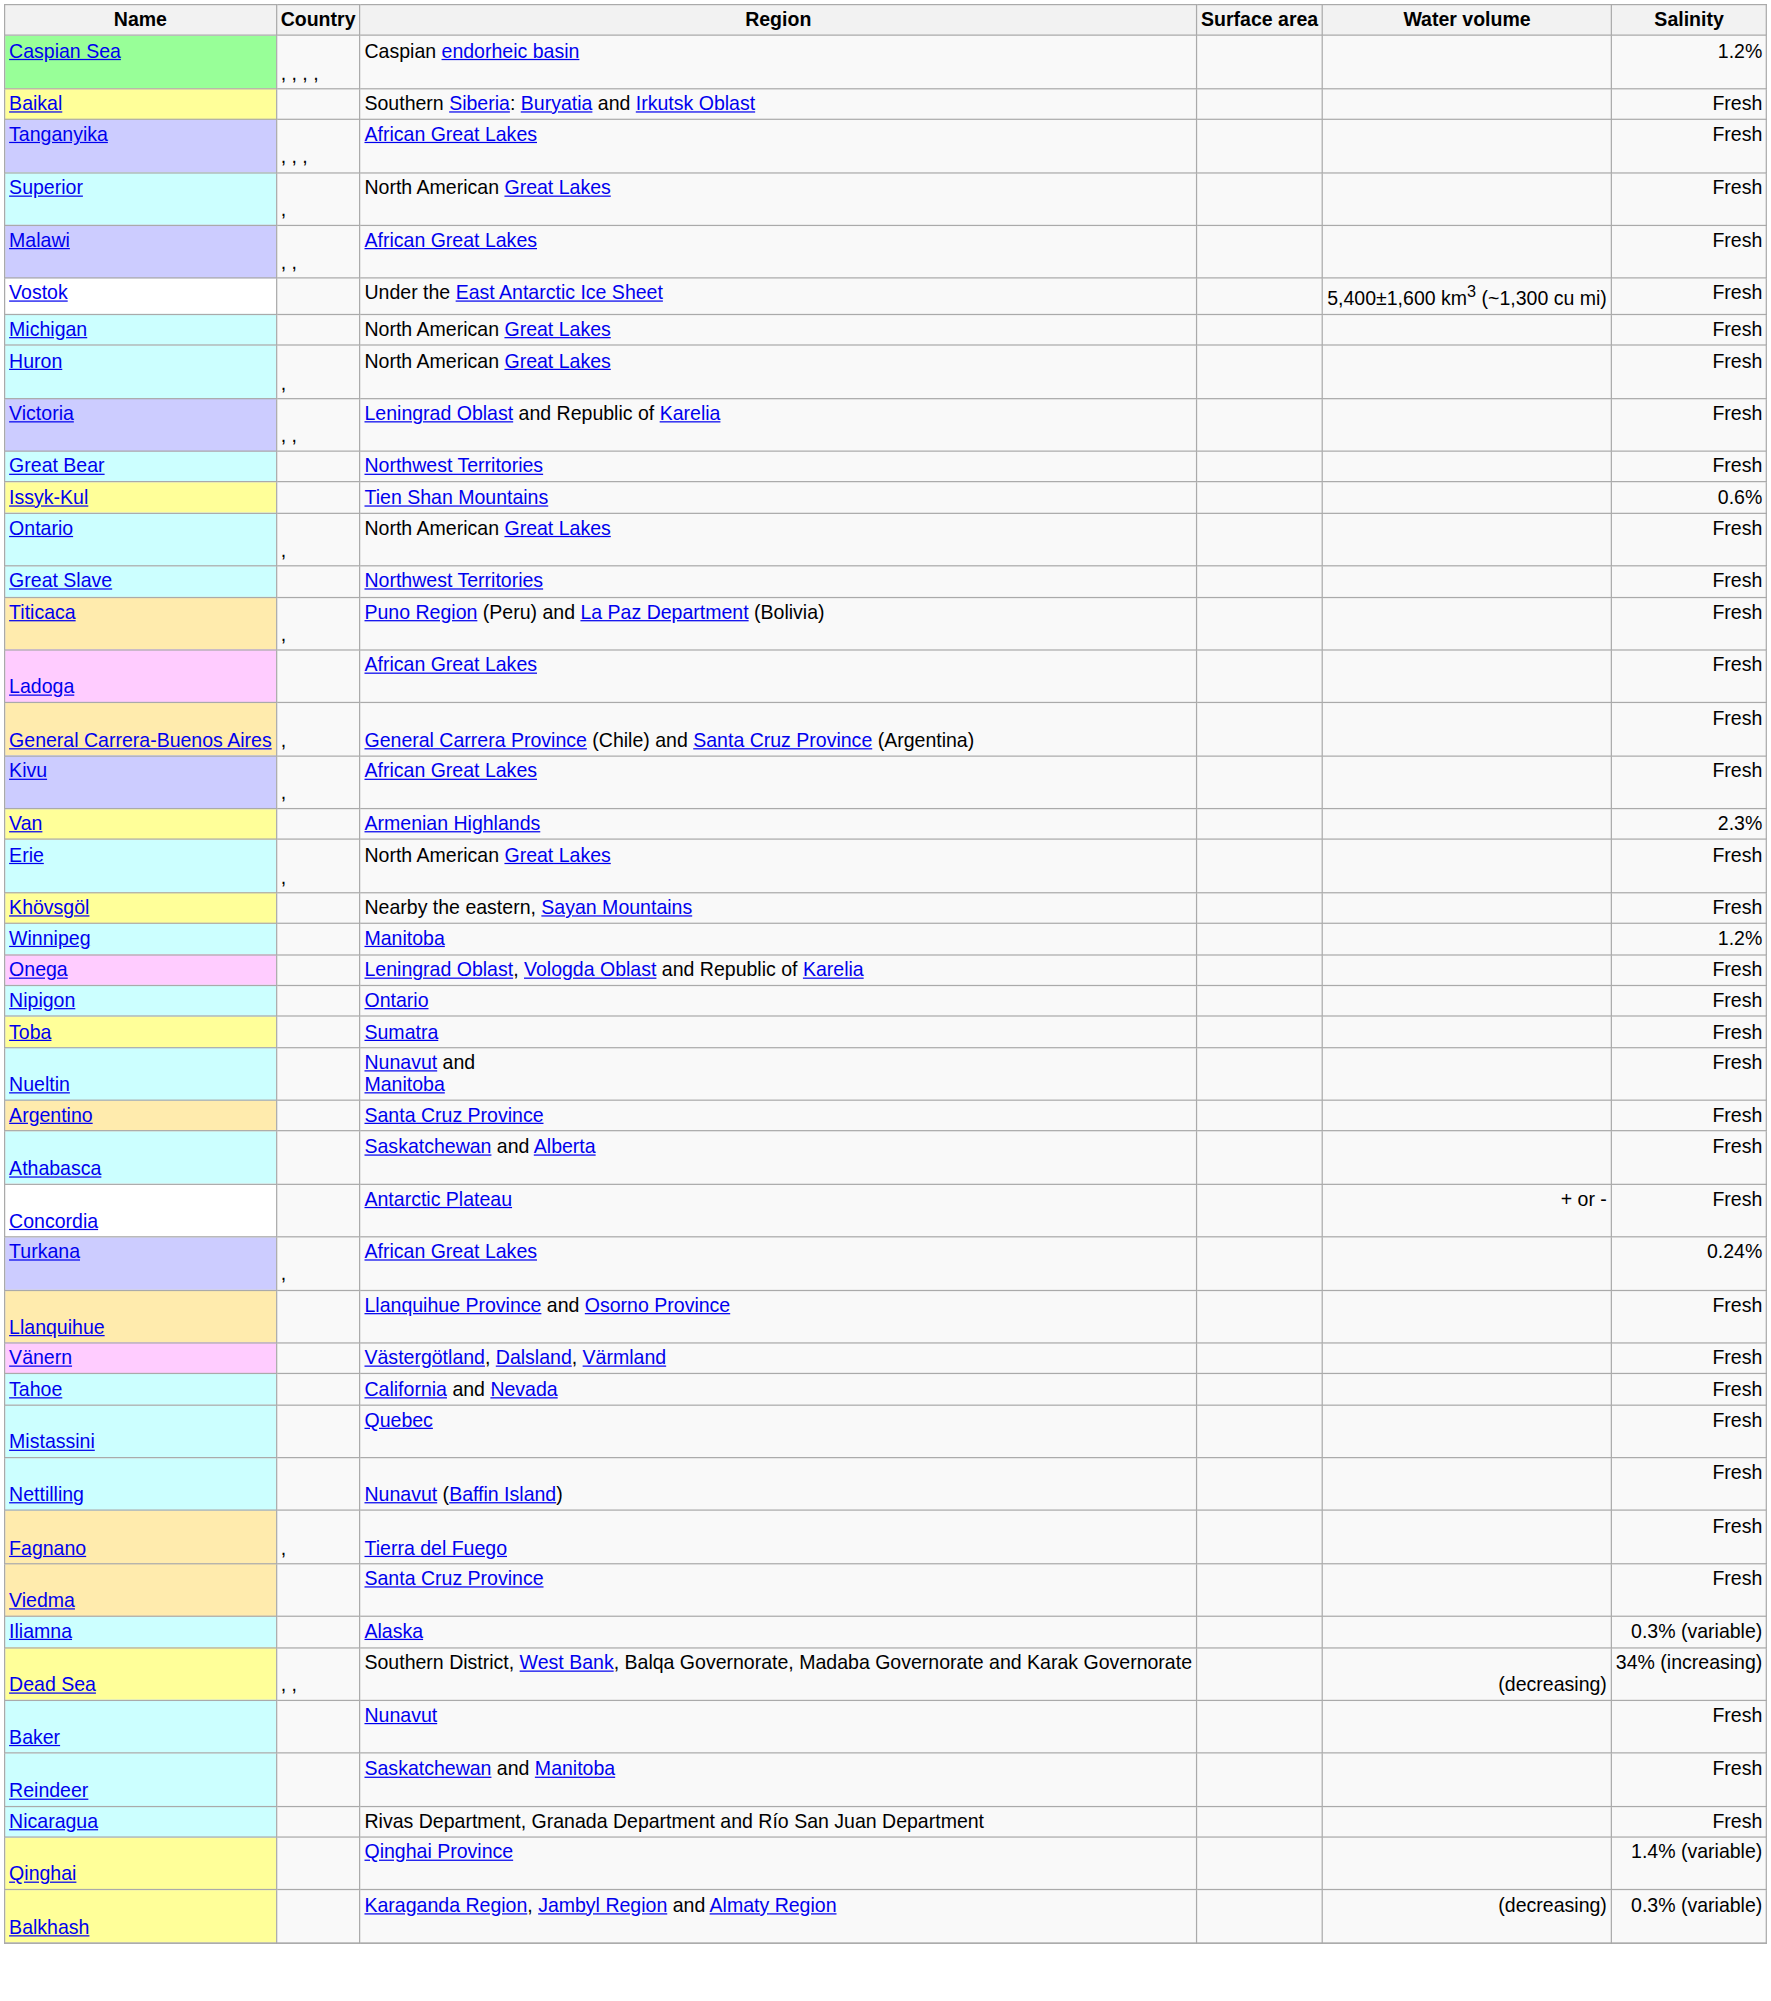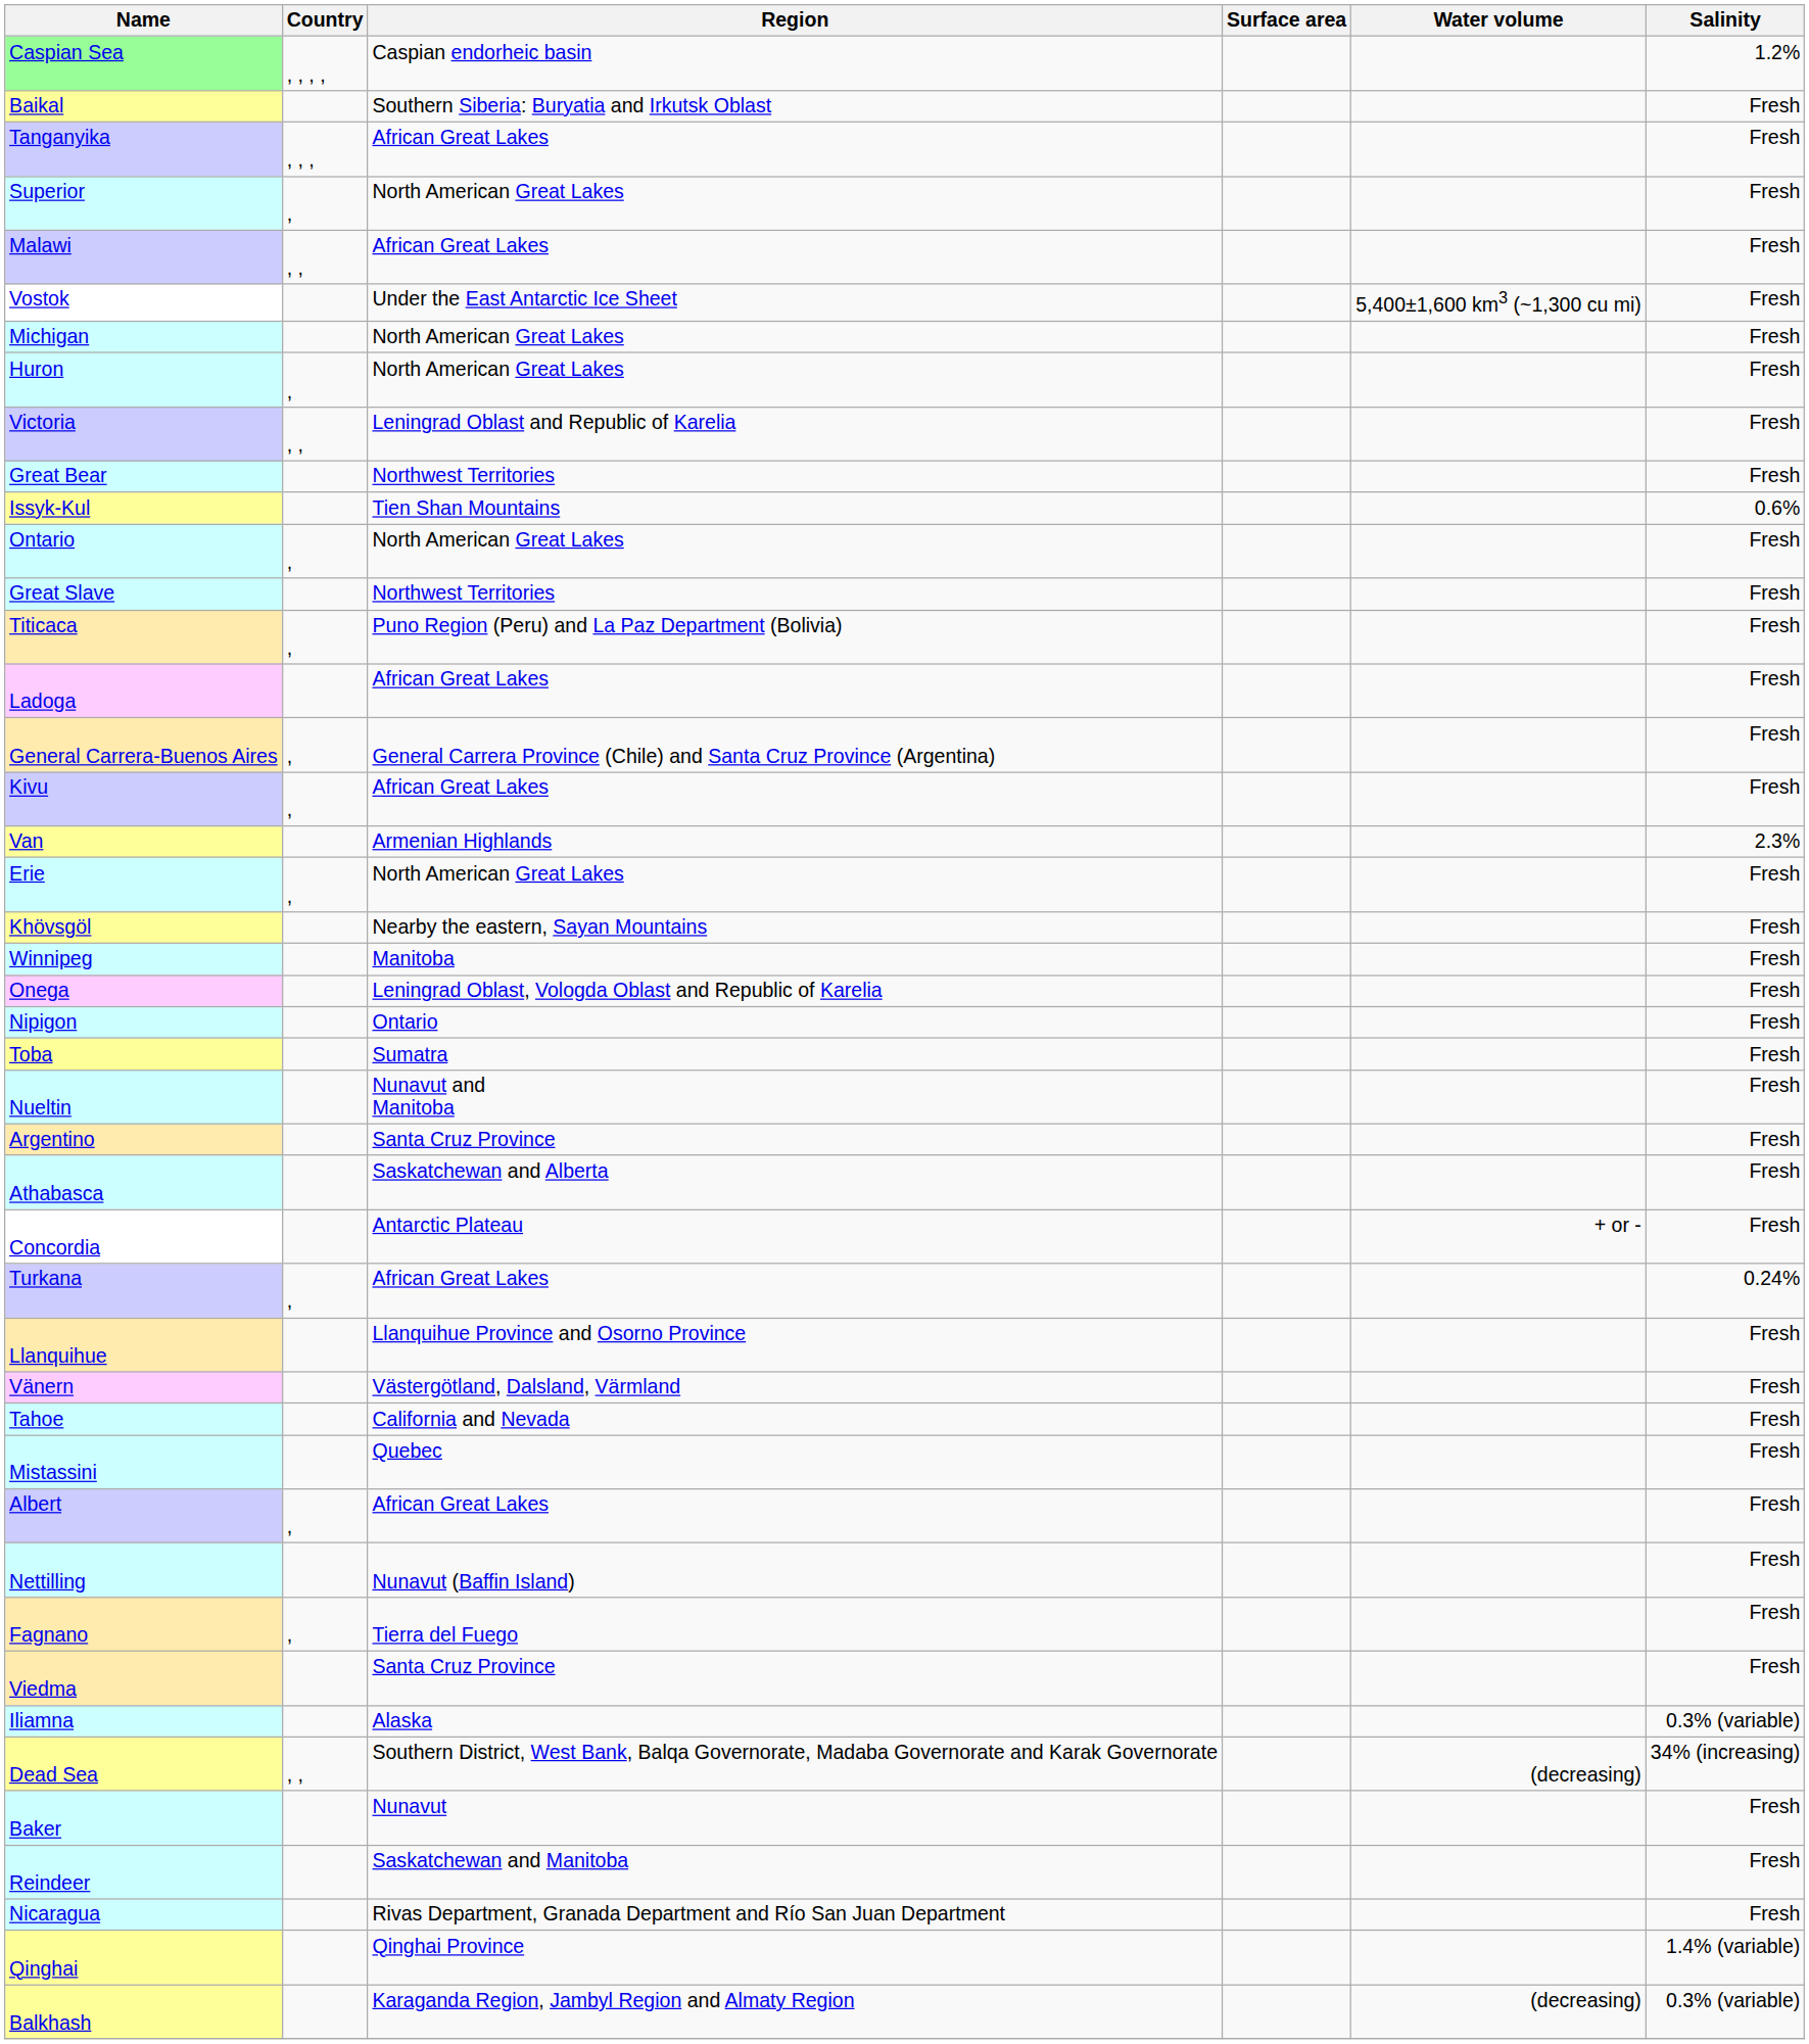Winnipeg | Salinity: 1.2% -> Fresh
+ row: Albert | , | African Great Lakes | Fresh
